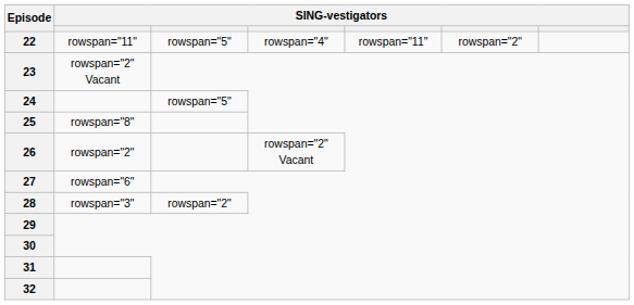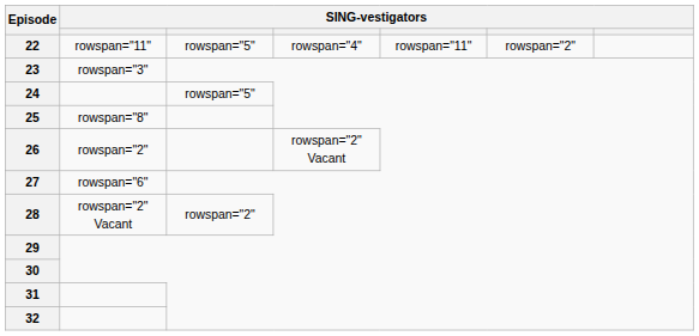23 | column 2: rowspan="2" Vacant -> rowspan="3"
28 | column 2: rowspan="3" -> rowspan="2" Vacant
